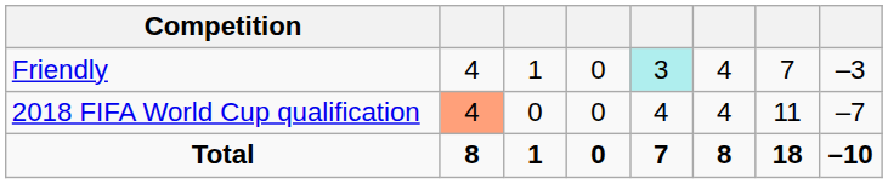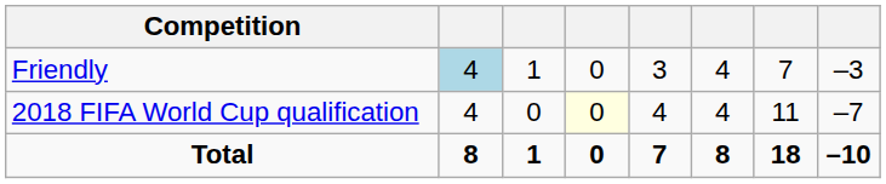Friendly | column 2: no background -> lightblue background
Friendly | column 5: paleturquoise background -> no background
2018 FIFA World Cup qualification | column 2: lightsalmon background -> no background
2018 FIFA World Cup qualification | column 4: no background -> lightyellow background
